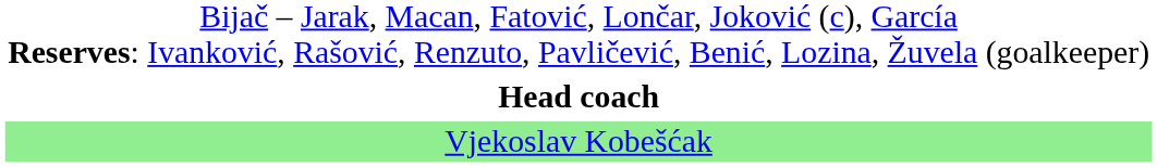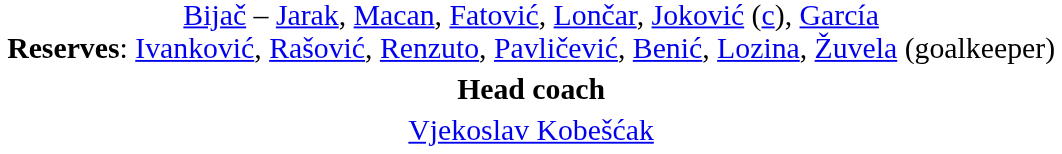row 3 | column 1: lightgreen background -> no background
